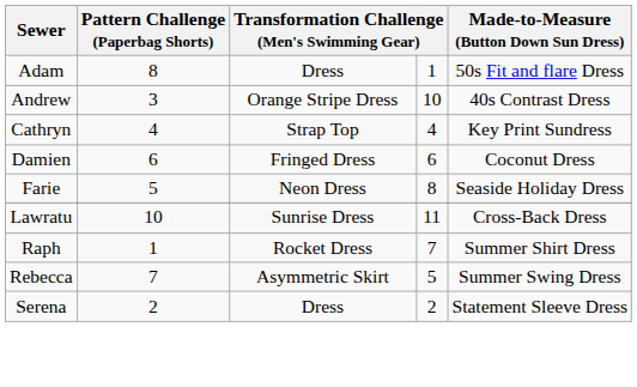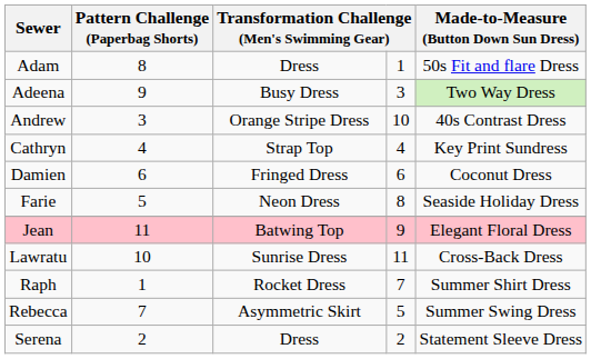+ row: Adeena | 9 | Busy Dress | 3 | Two Way Dress
+ row: Jean | 11 | Batwing Top | 9 | Elegant Floral Dress
